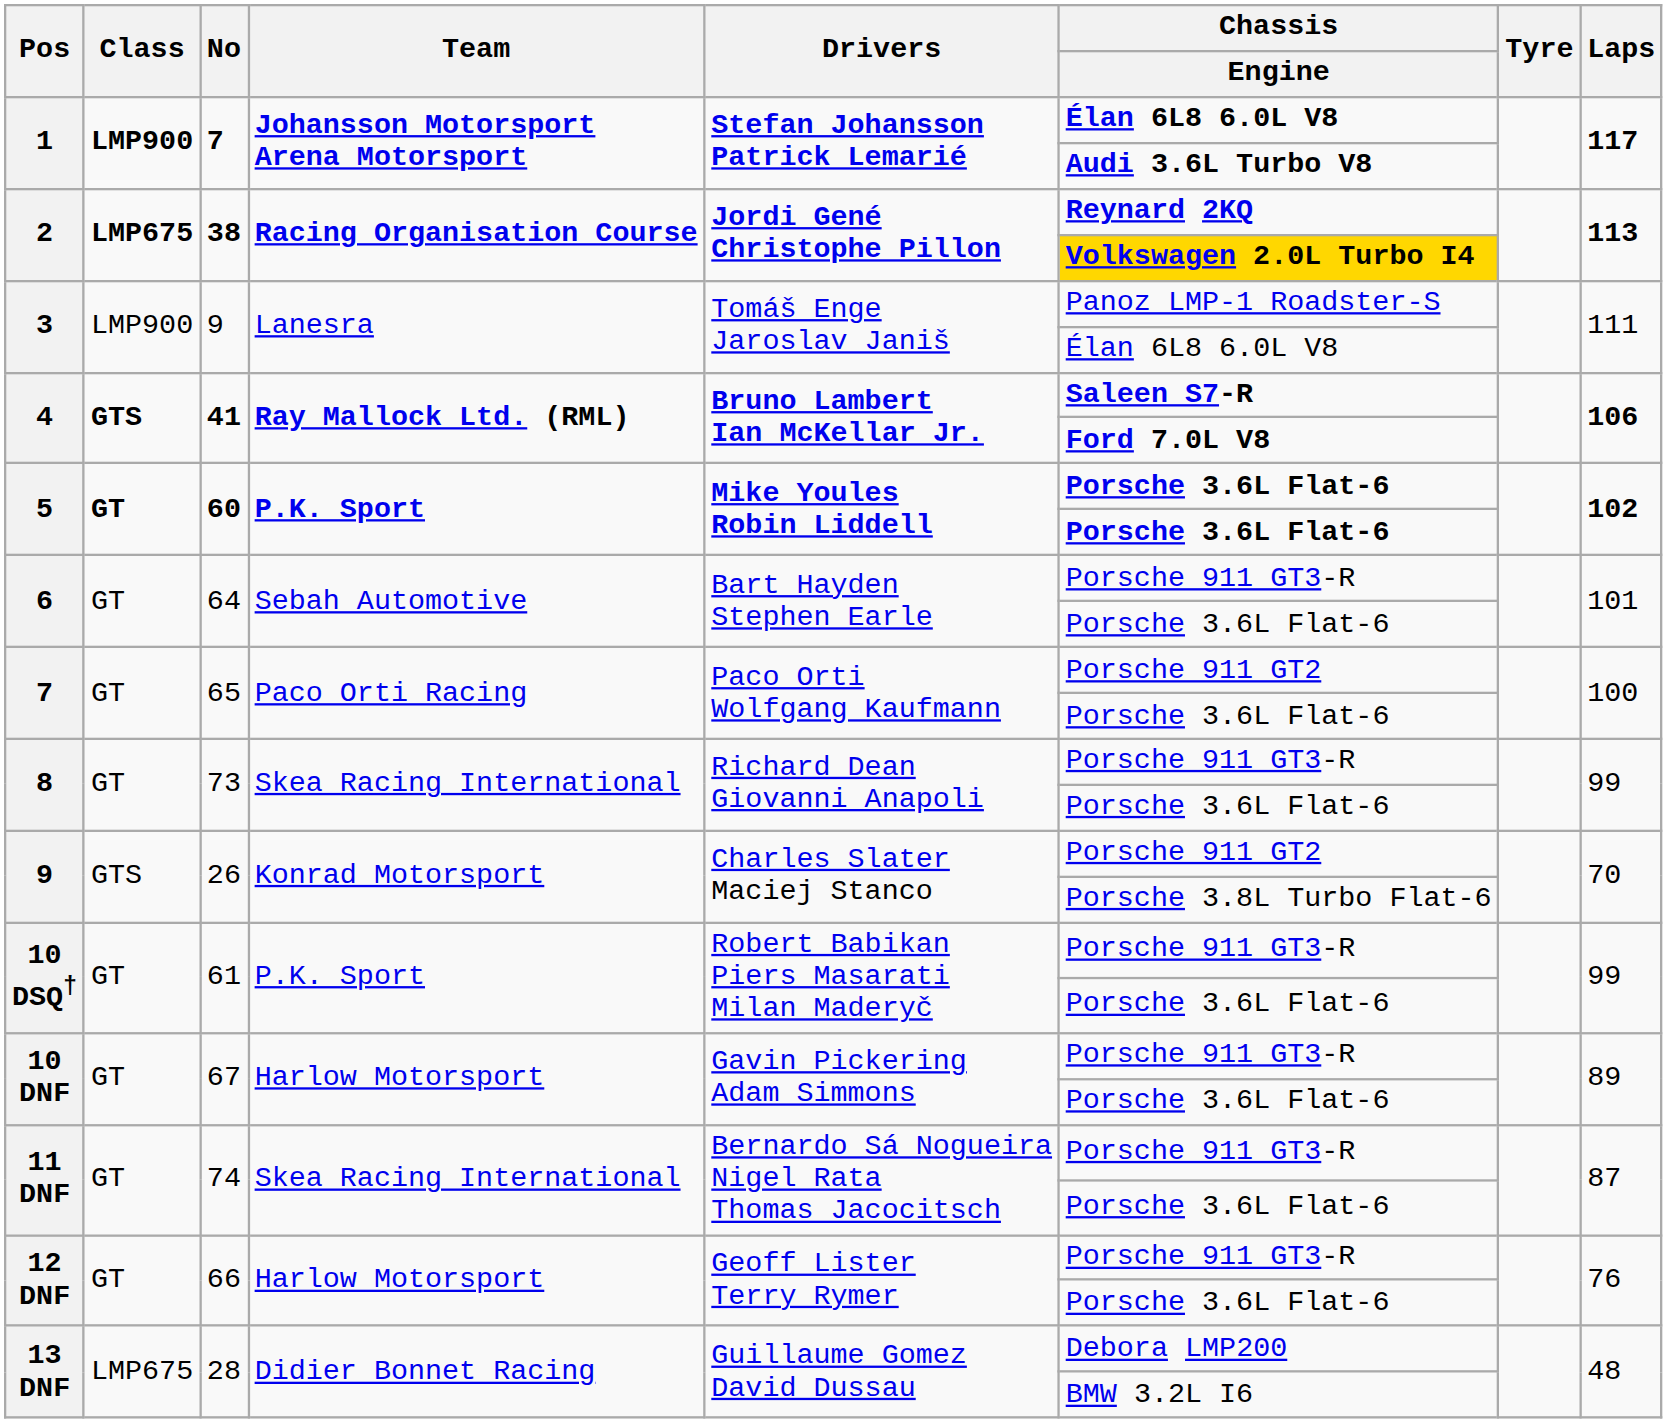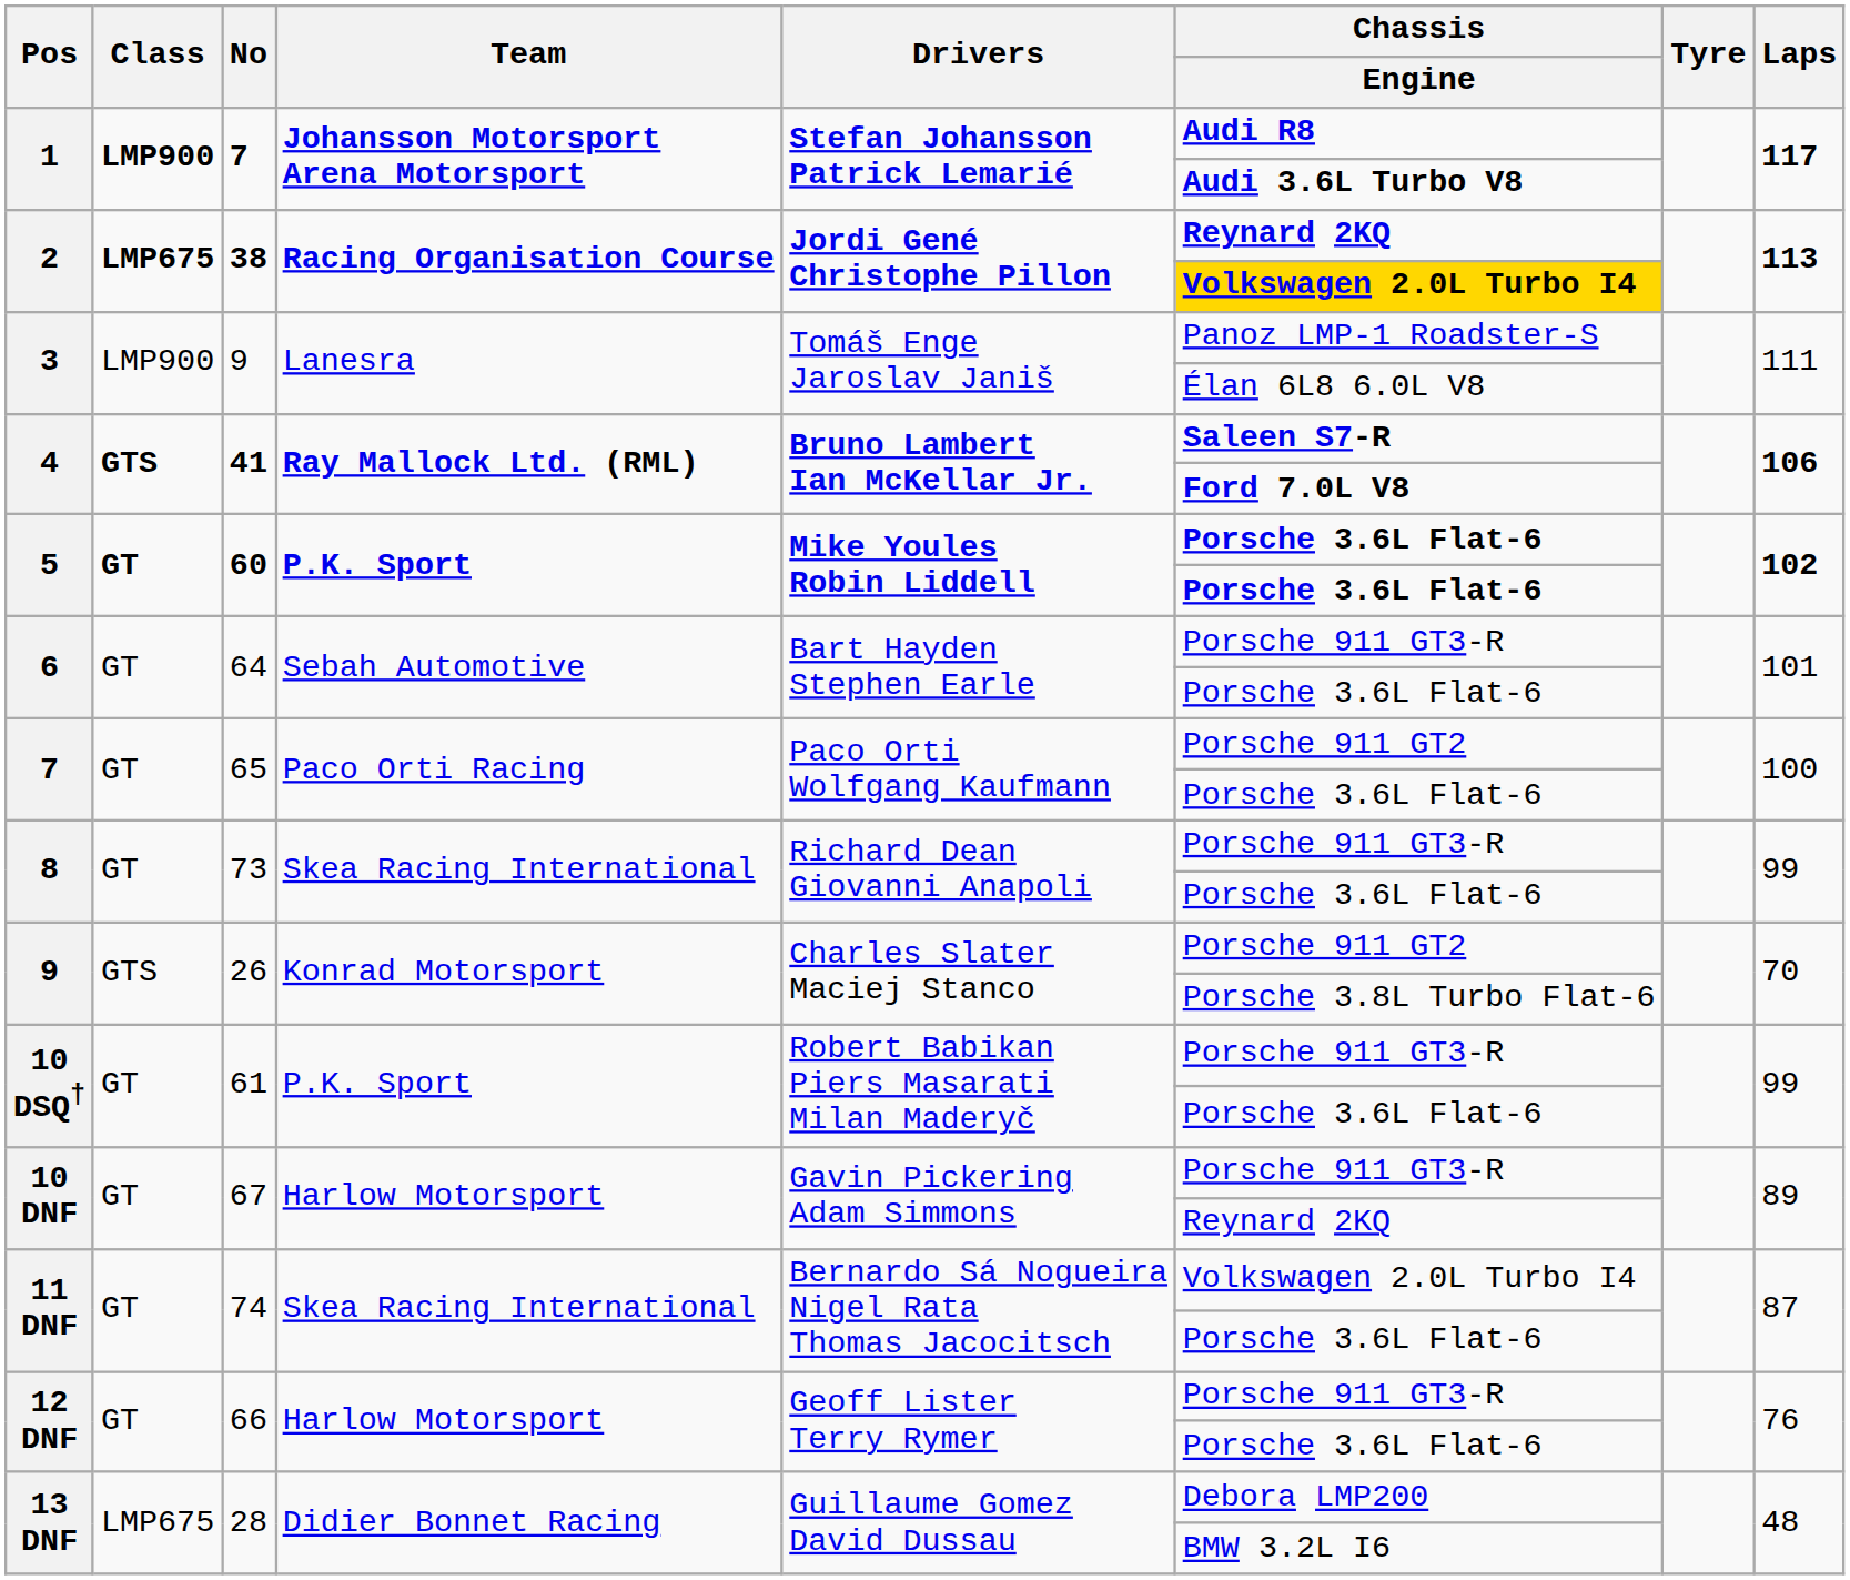row 3 | Chassis / Engine: Élan 6L8 6.0L V8 -> Audi R8
row 24 | Chassis / Engine: Porsche 3.6L Flat-6 -> Reynard 2KQ
row 25 | Chassis / Engine: Porsche 911 GT3-R -> Volkswagen 2.0L Turbo I4
